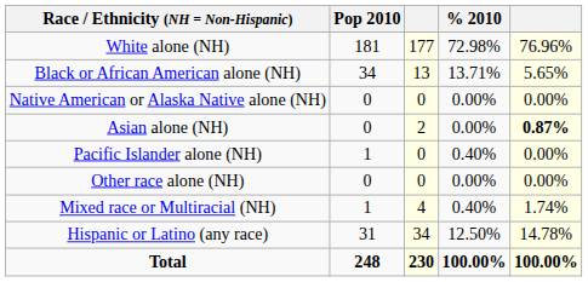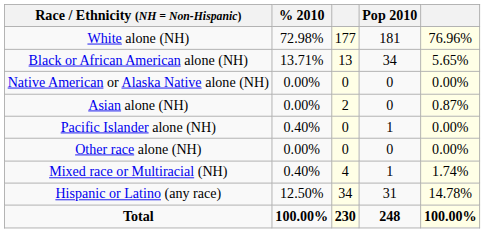columns swapped: Pop 2010 <-> % 2010
Asian alone (NH) | column 5: bold -> normal
